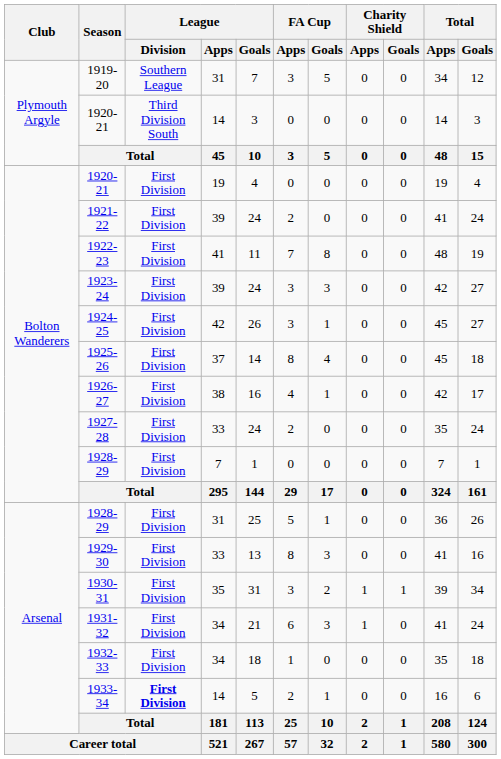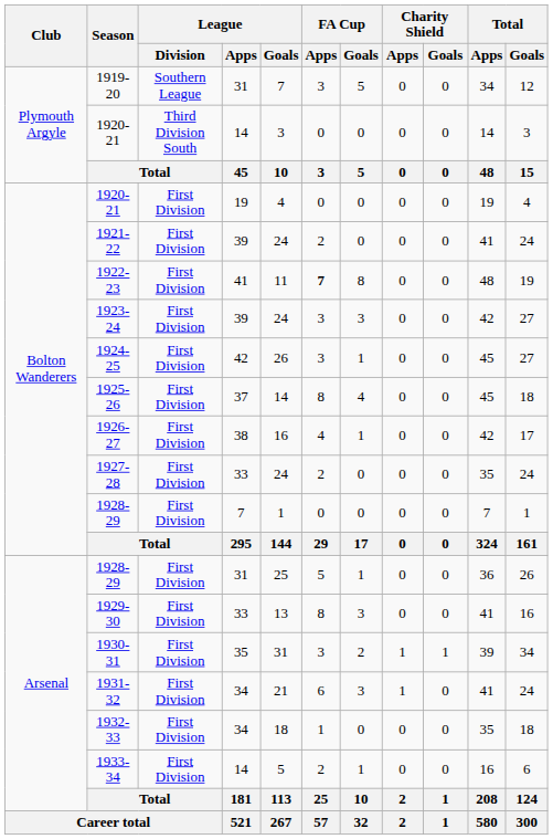1922-23 | FA Cup / Apps: normal -> bold
1933-34 | League / Division: bold -> normal
